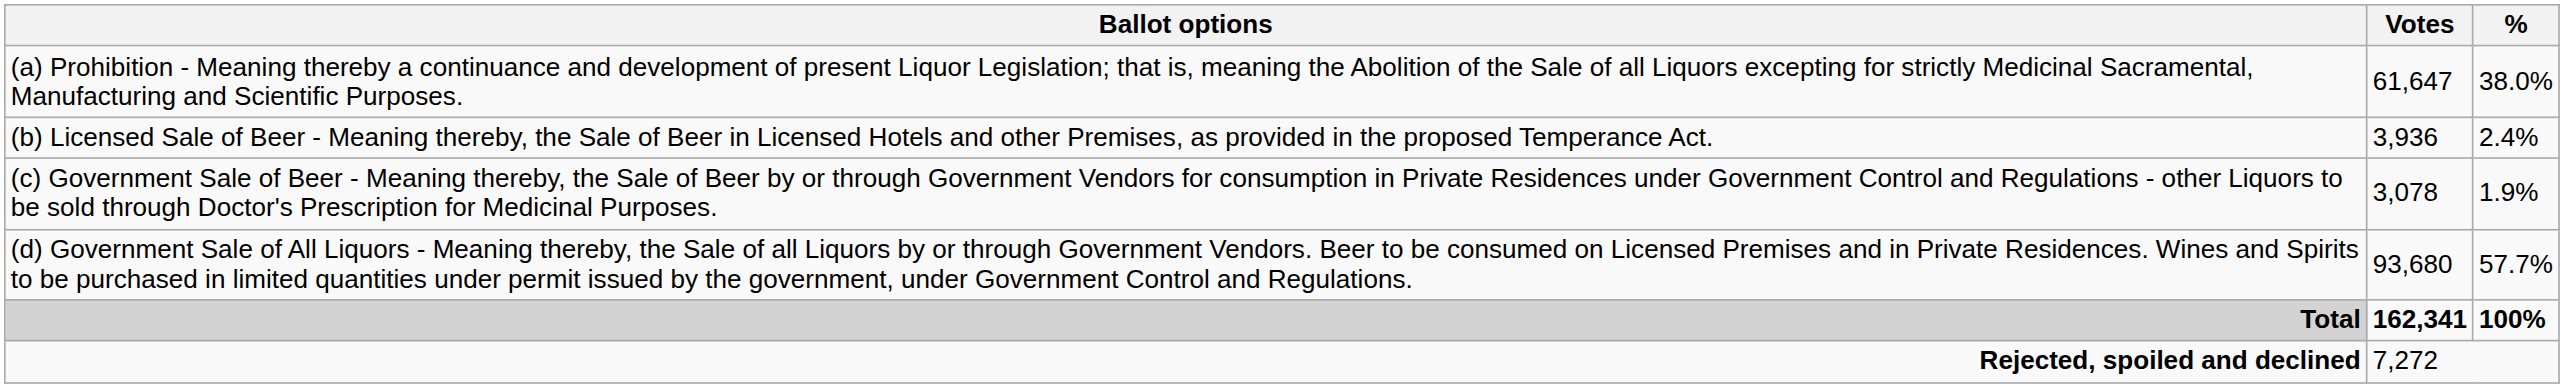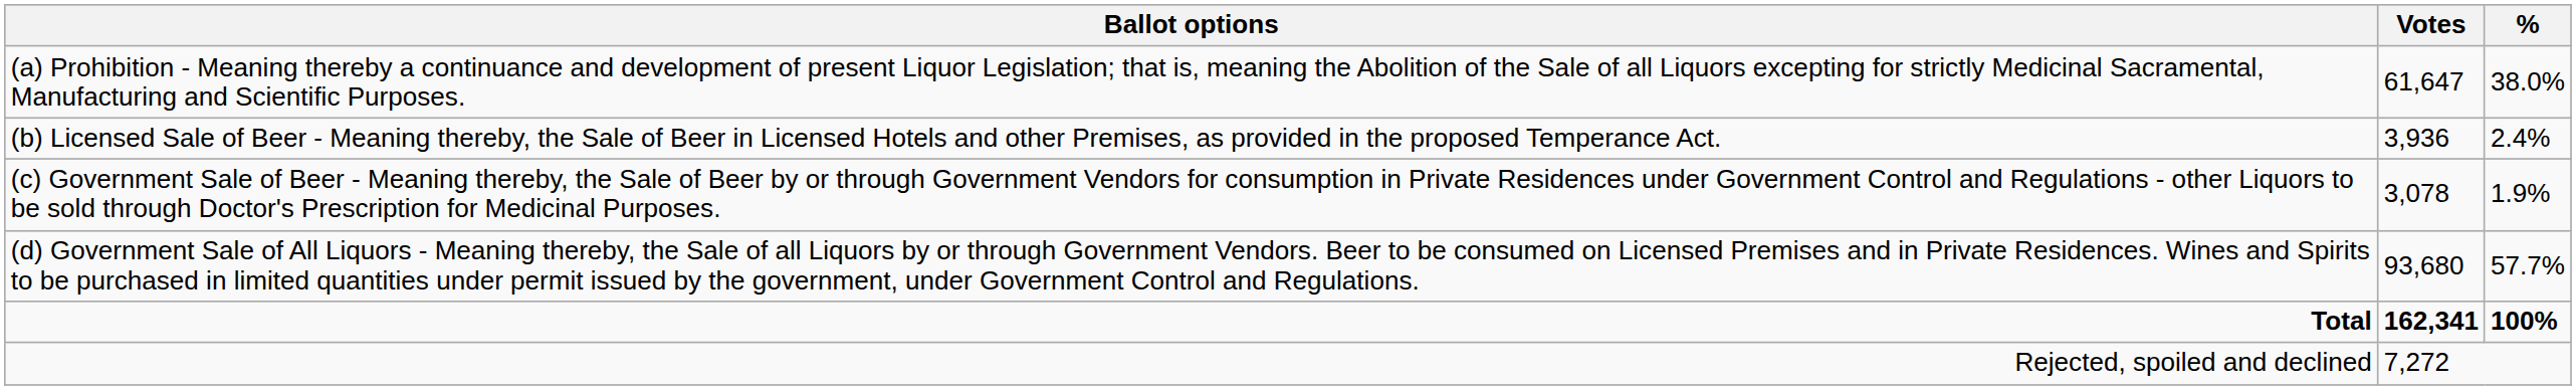Total | Ballot options: lightgrey background -> no background
Rejected, spoiled and declined | Ballot options: bold -> normal
